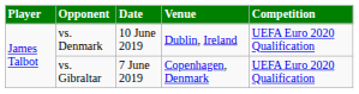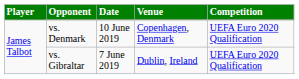vs. Denmark | Venue: Dublin, Ireland -> Copenhagen, Denmark
vs. Gibraltar | Venue: Copenhagen, Denmark -> Dublin, Ireland
